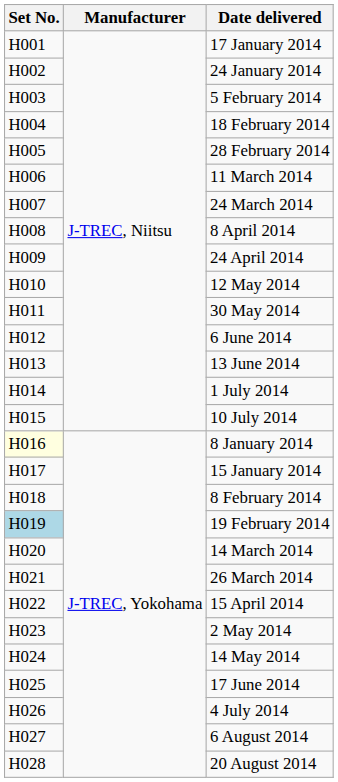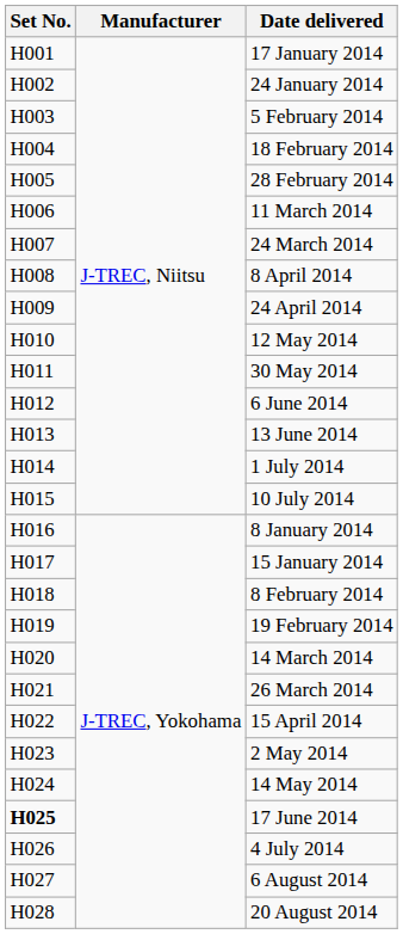8 January 2014 | Set No.: lightyellow background -> no background
19 February 2014 | Set No.: lightblue background -> no background
17 June 2014 | Set No.: normal -> bold
